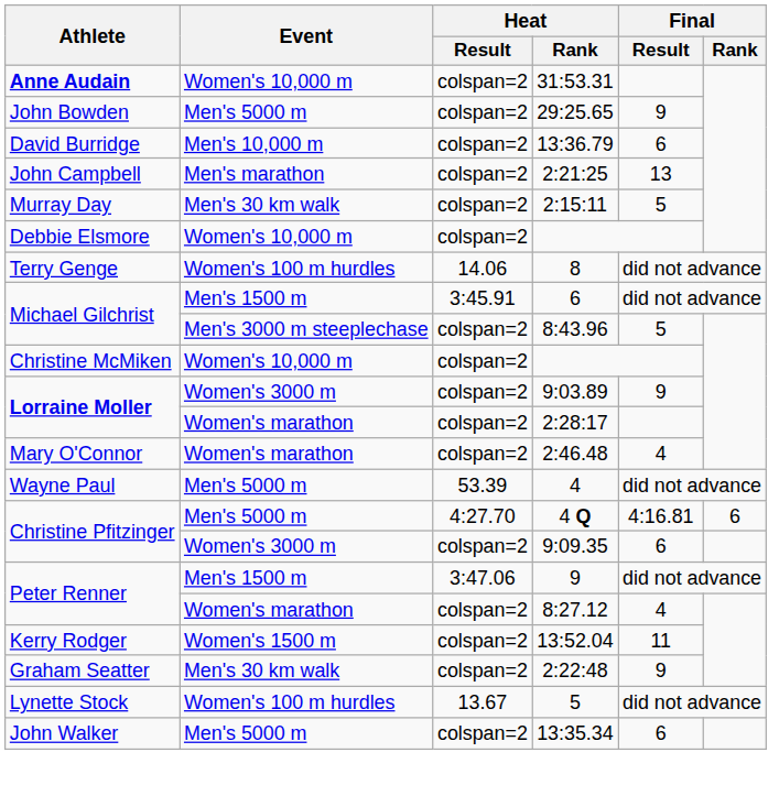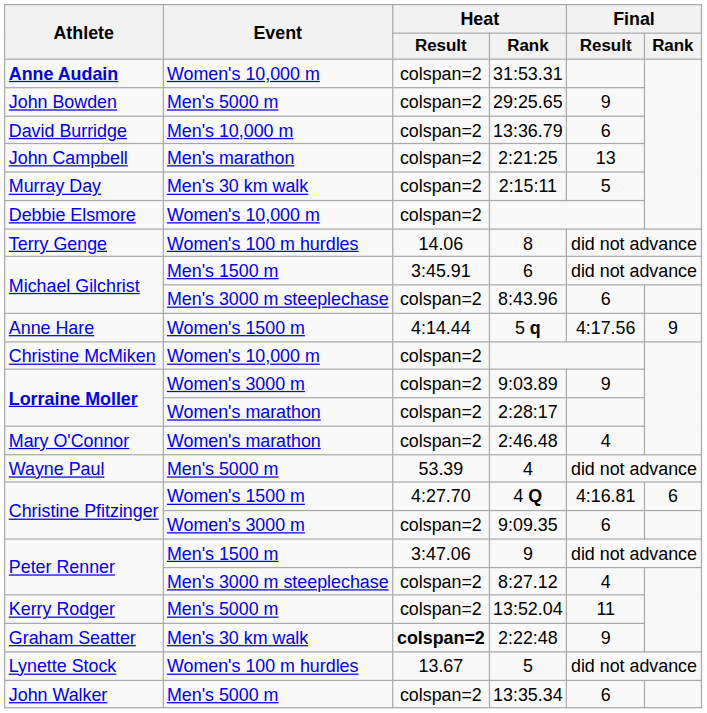8:43.96 | Final / Result: 5 -> 6
+ row: Anne Hare | Women's 1500 m | 4:14.44 | 5 q | 4:17.56 | 9
4 Q | Event: Men's 5000 m -> Women's 1500 m
8:27.12 | Event: Women's marathon -> Men's 3000 m steeplechase
13:52.04 | Event: Women's 1500 m -> Men's 5000 m
2:22:48 | Heat / Result: normal -> bold
